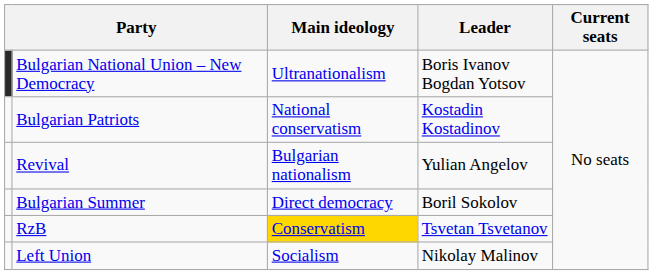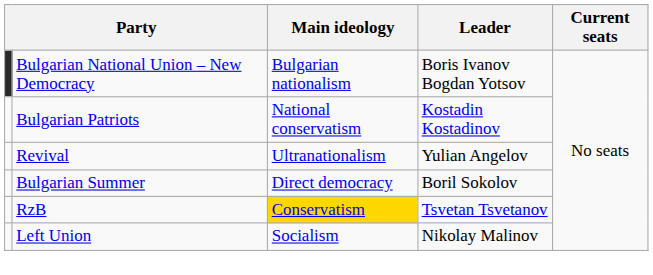Bulgarian National Union – New Democracy | Main ideology: Ultranationalism -> Bulgarian nationalism
Revival | Main ideology: Bulgarian nationalism -> Ultranationalism
